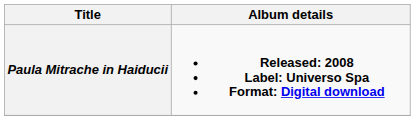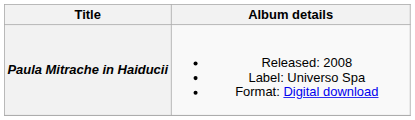Paula Mitrache in Haiducii | Album details: bold -> normal
